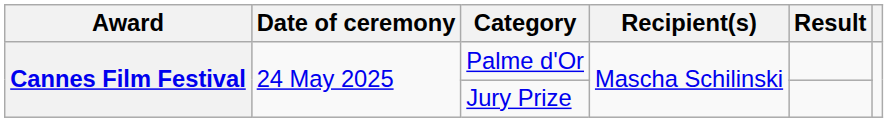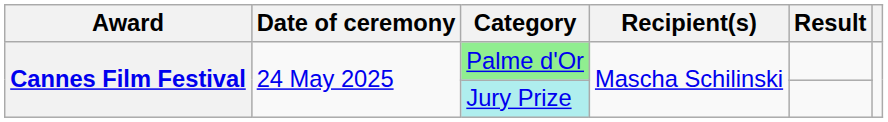Palme d'Or | Category: no background -> lightgreen background
Jury Prize | Category: no background -> paleturquoise background
